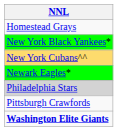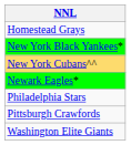row 6 | column 1: lightgrey background -> no background
row 8 | column 1: bold -> normal
